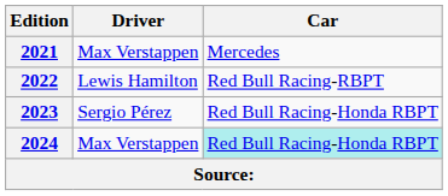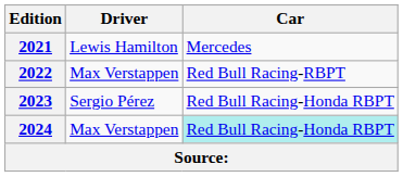2021 | Driver: Max Verstappen -> Lewis Hamilton
2022 | Driver: Lewis Hamilton -> Max Verstappen
